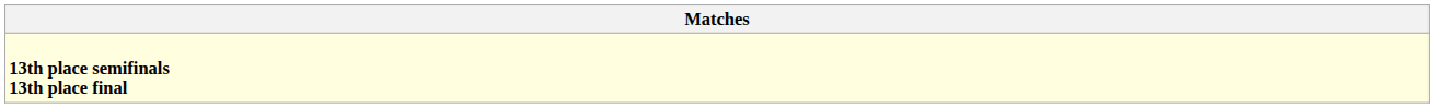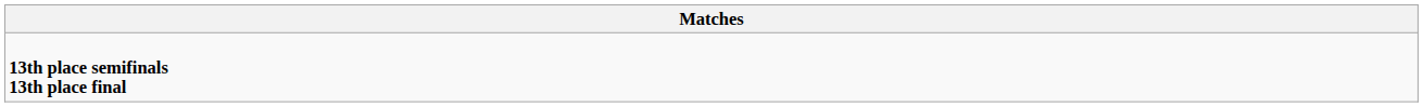row 2 | column 1: lightyellow background -> no background
